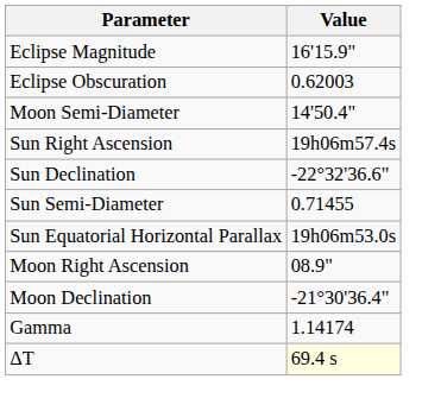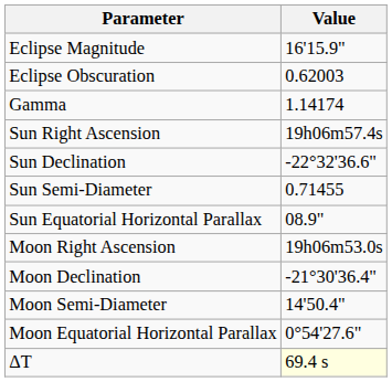rows swapped: Gamma <-> Moon Semi-Diameter
Sun Equatorial Horizontal Parallax | Value: 19h06m53.0s -> 08.9"
Moon Right Ascension | Value: 08.9" -> 19h06m53.0s
+ row: Moon Equatorial Horizontal Parallax | 0°54'27.6"
